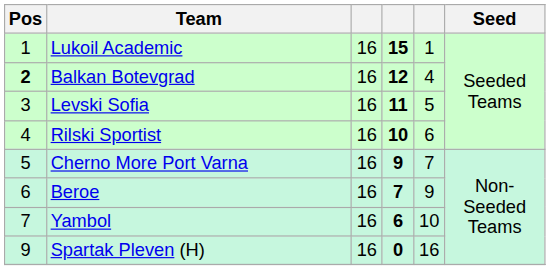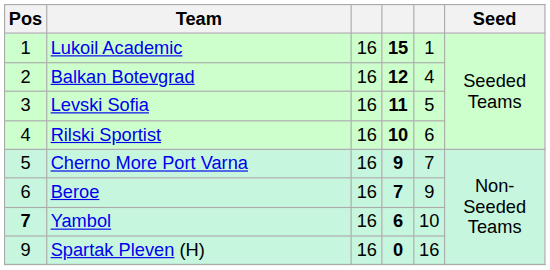Balkan Botevgrad | Pos: bold -> normal
Yambol | Pos: normal -> bold
